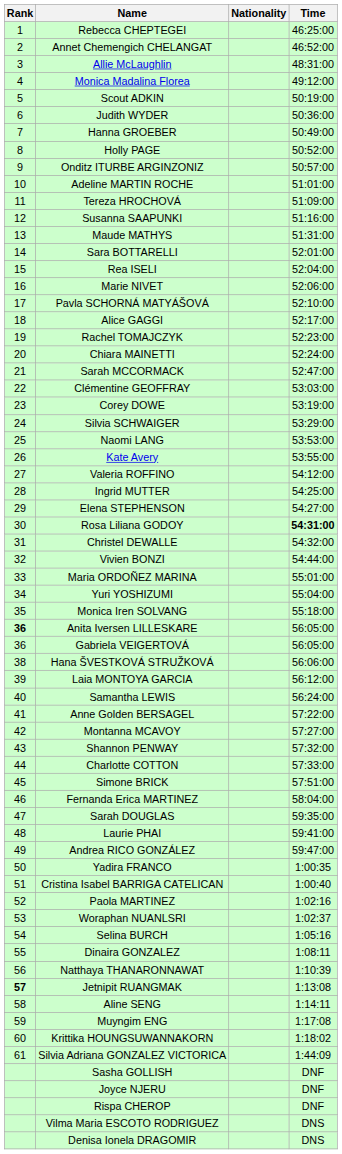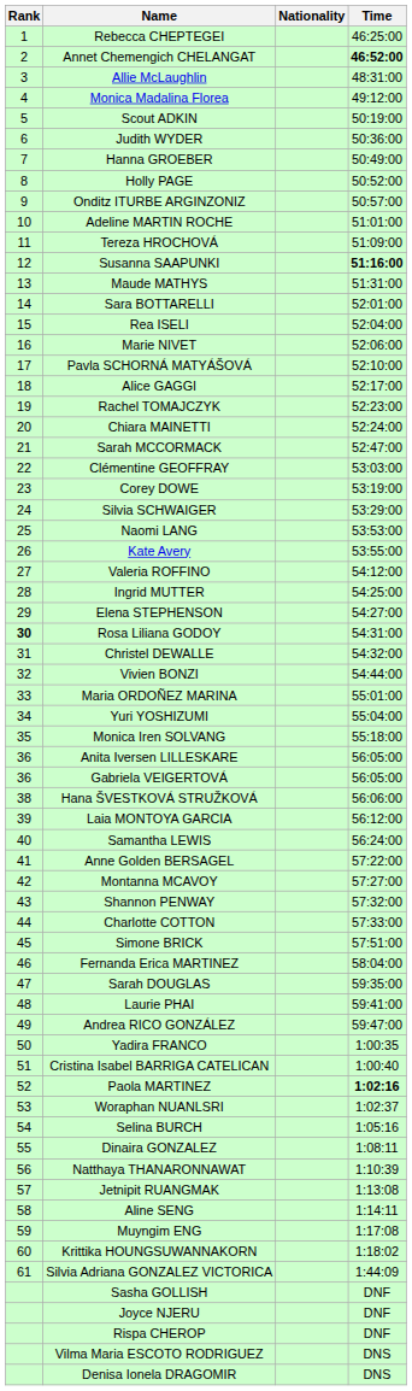Annet Chemengich CHELANGAT | Time: normal -> bold
Susanna SAAPUNKI | Time: normal -> bold
Rosa Liliana GODOY | Rank: normal -> bold
Rosa Liliana GODOY | Time: bold -> normal
Anita Iversen LILLESKARE | Rank: bold -> normal
Paola MARTINEZ | Time: normal -> bold
Jetnipit RUANGMAK | Rank: bold -> normal
